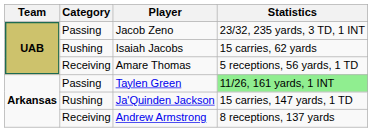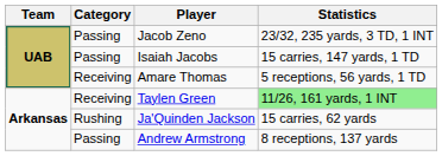Isaiah Jacobs | Category: Rushing -> Passing
Isaiah Jacobs | Statistics: 15 carries, 62 yards -> 15 carries, 147 yards, 1 TD
Taylen Green | Category: Passing -> Receiving
Ja'Quinden Jackson | Statistics: 15 carries, 147 yards, 1 TD -> 15 carries, 62 yards
Andrew Armstrong | Category: Receiving -> Passing
